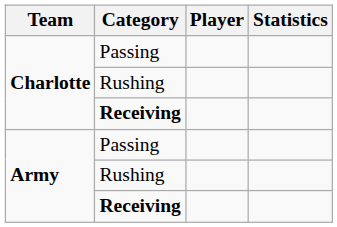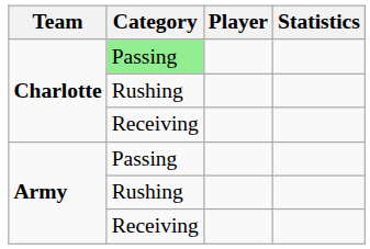Charlotte / Passing | Category: no background -> lightgreen background
Charlotte / Receiving | Category: bold -> normal
Army / Receiving | Category: bold -> normal
